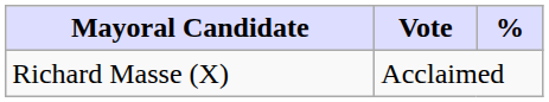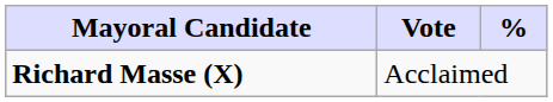Richard Masse (X) | Mayoral Candidate: normal -> bold
